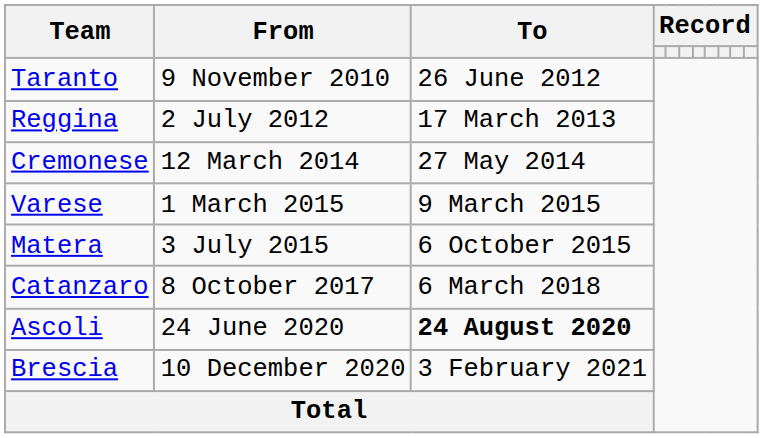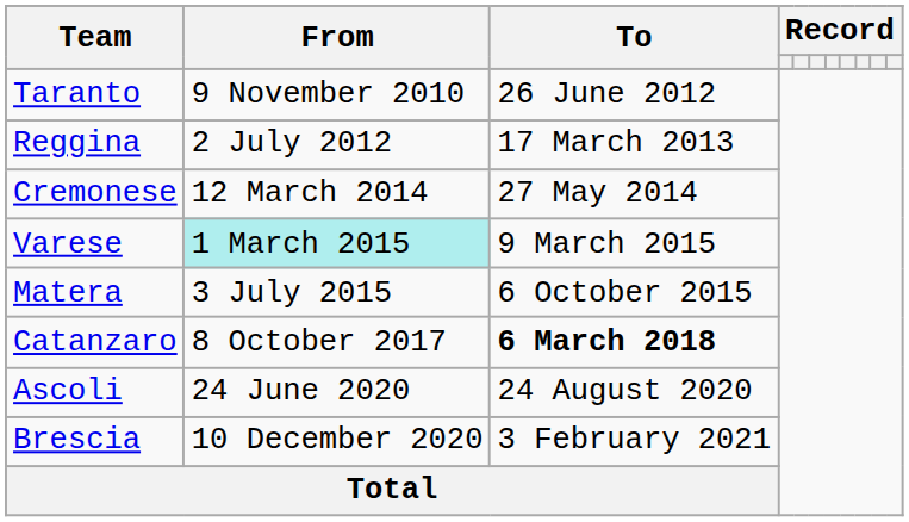Varese | From: no background -> paleturquoise background
Catanzaro | To: normal -> bold
Ascoli | To: bold -> normal
